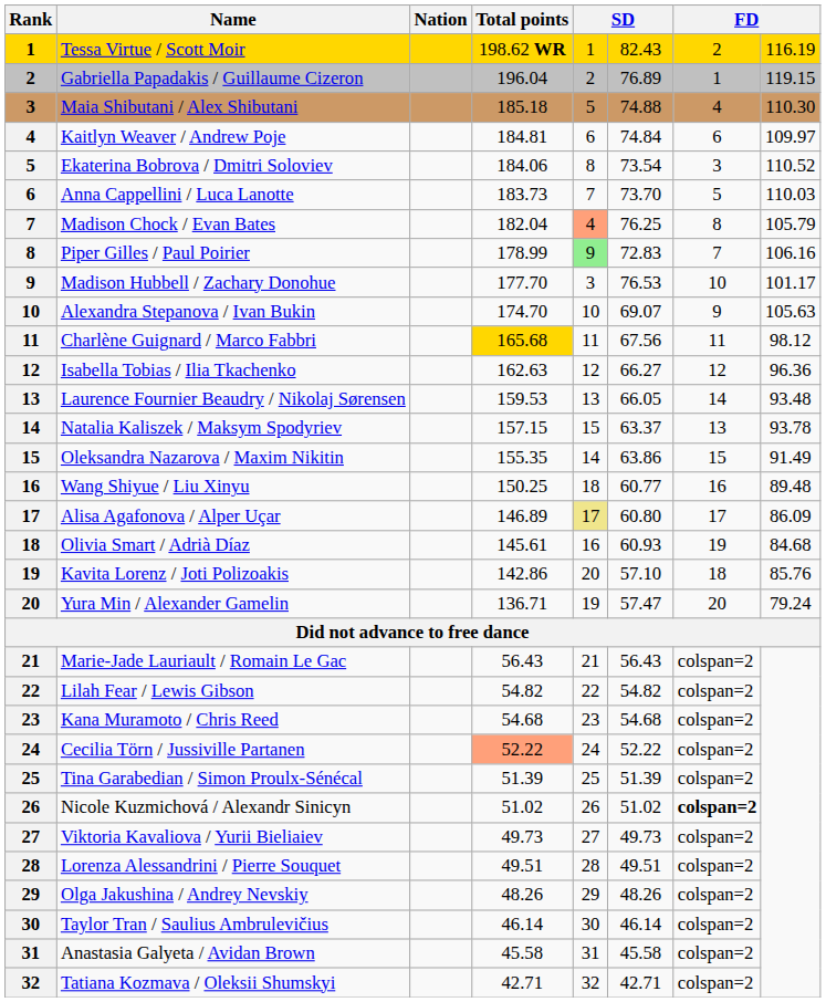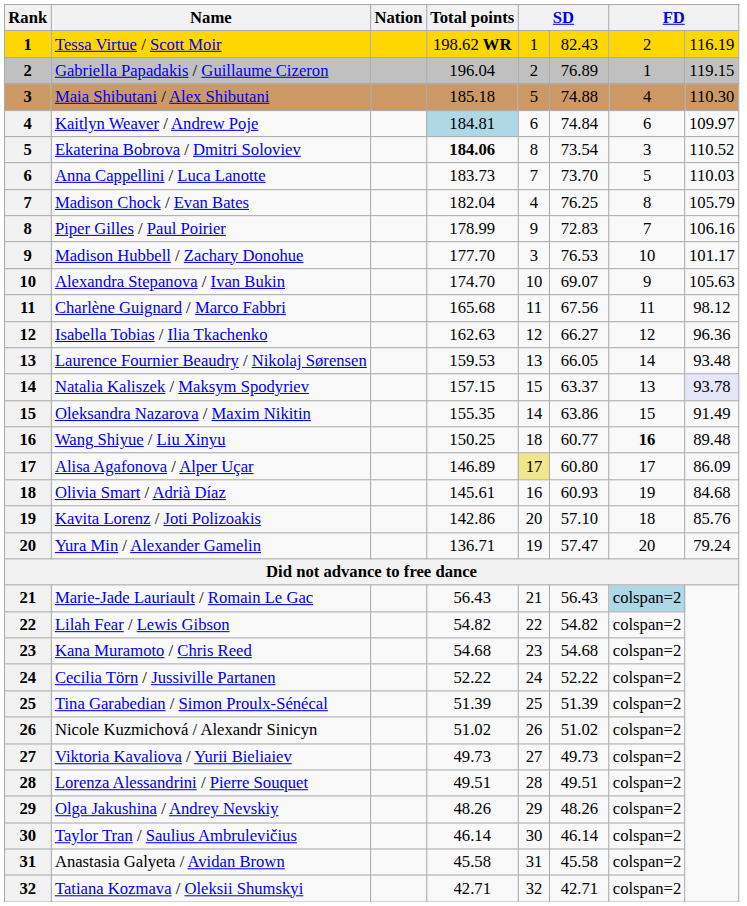Kaitlyn Weaver / Andrew Poje | Total points: no background -> lightblue background
Ekaterina Bobrova / Dmitri Soloviev | Total points: normal -> bold
Madison Chock / Evan Bates | column 5: lightsalmon background -> no background
Piper Gilles / Paul Poirier | column 5: lightgreen background -> no background
Charlène Guignard / Marco Fabbri | Total points: gold background -> no background
Natalia Kaliszek / Maksym Spodyriev | column 8: no background -> lavender background
Wang Shiyue / Liu Xinyu | column 7: normal -> bold
Marie-Jade Lauriault / Romain Le Gac | column 7: no background -> lightblue background
Cecilia Törn / Jussiville Partanen | Total points: lightsalmon background -> no background
Nicole Kuzmichová / Alexandr Sinicyn | column 7: bold -> normal
